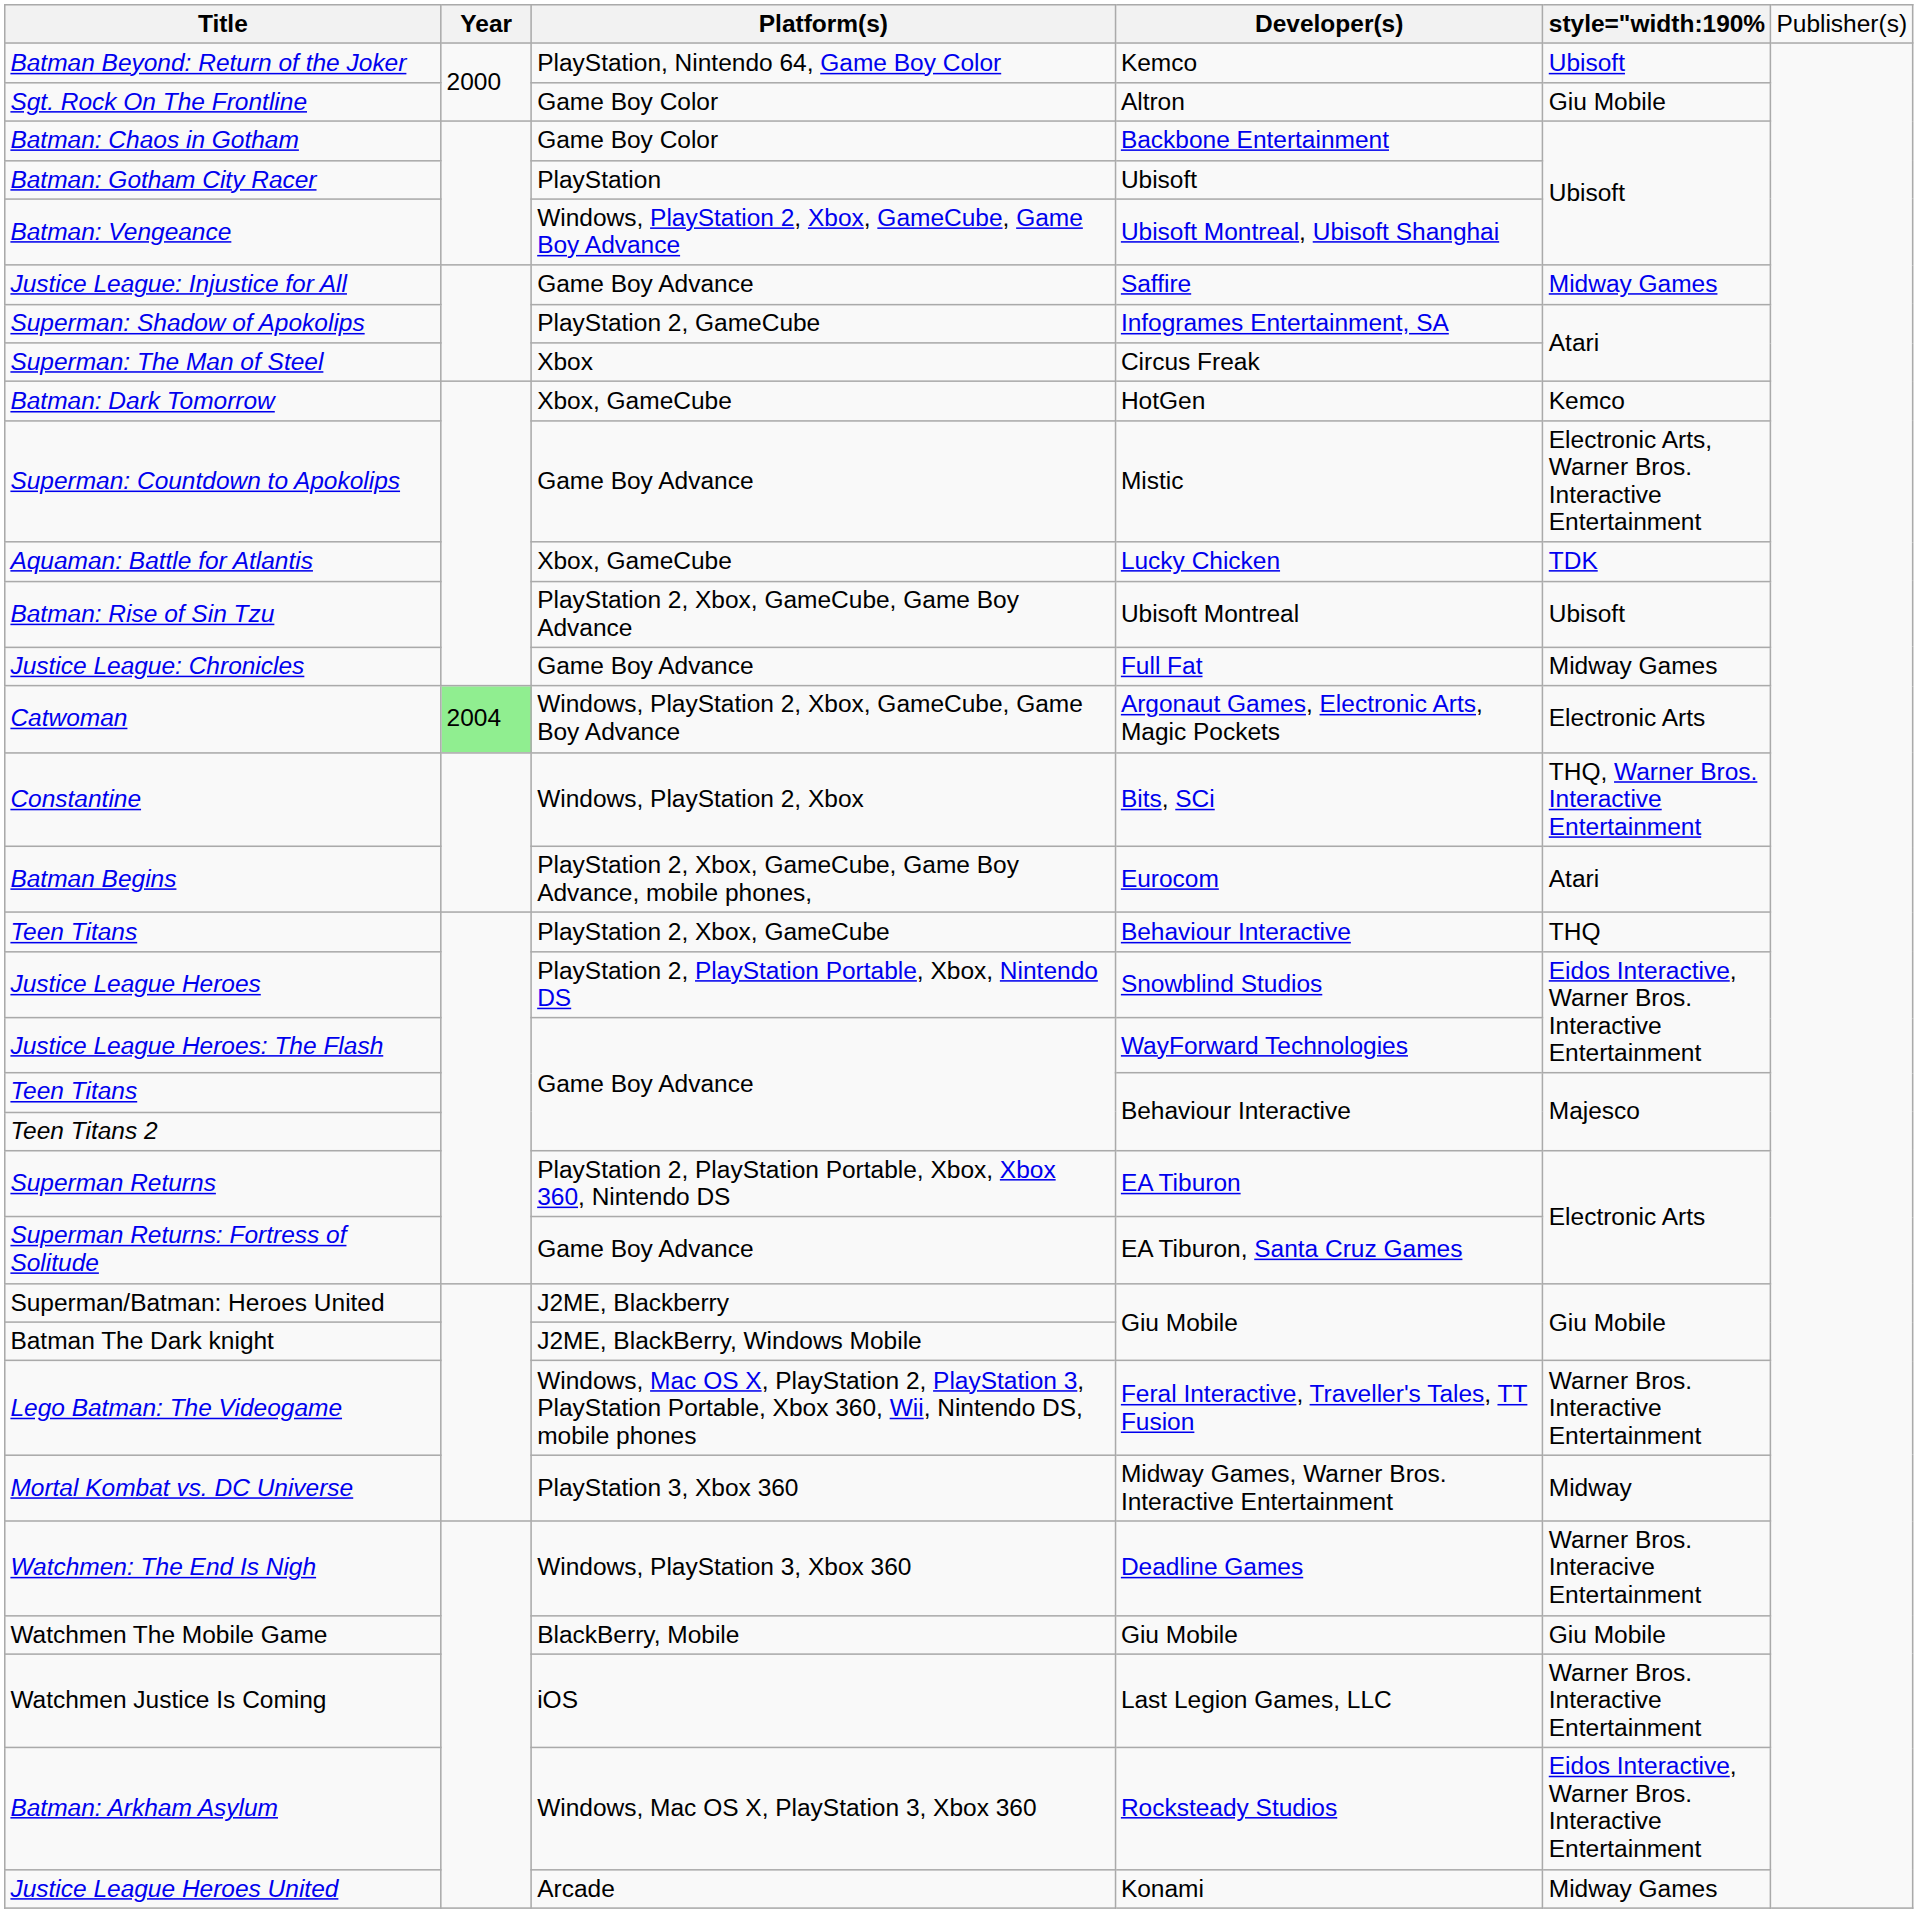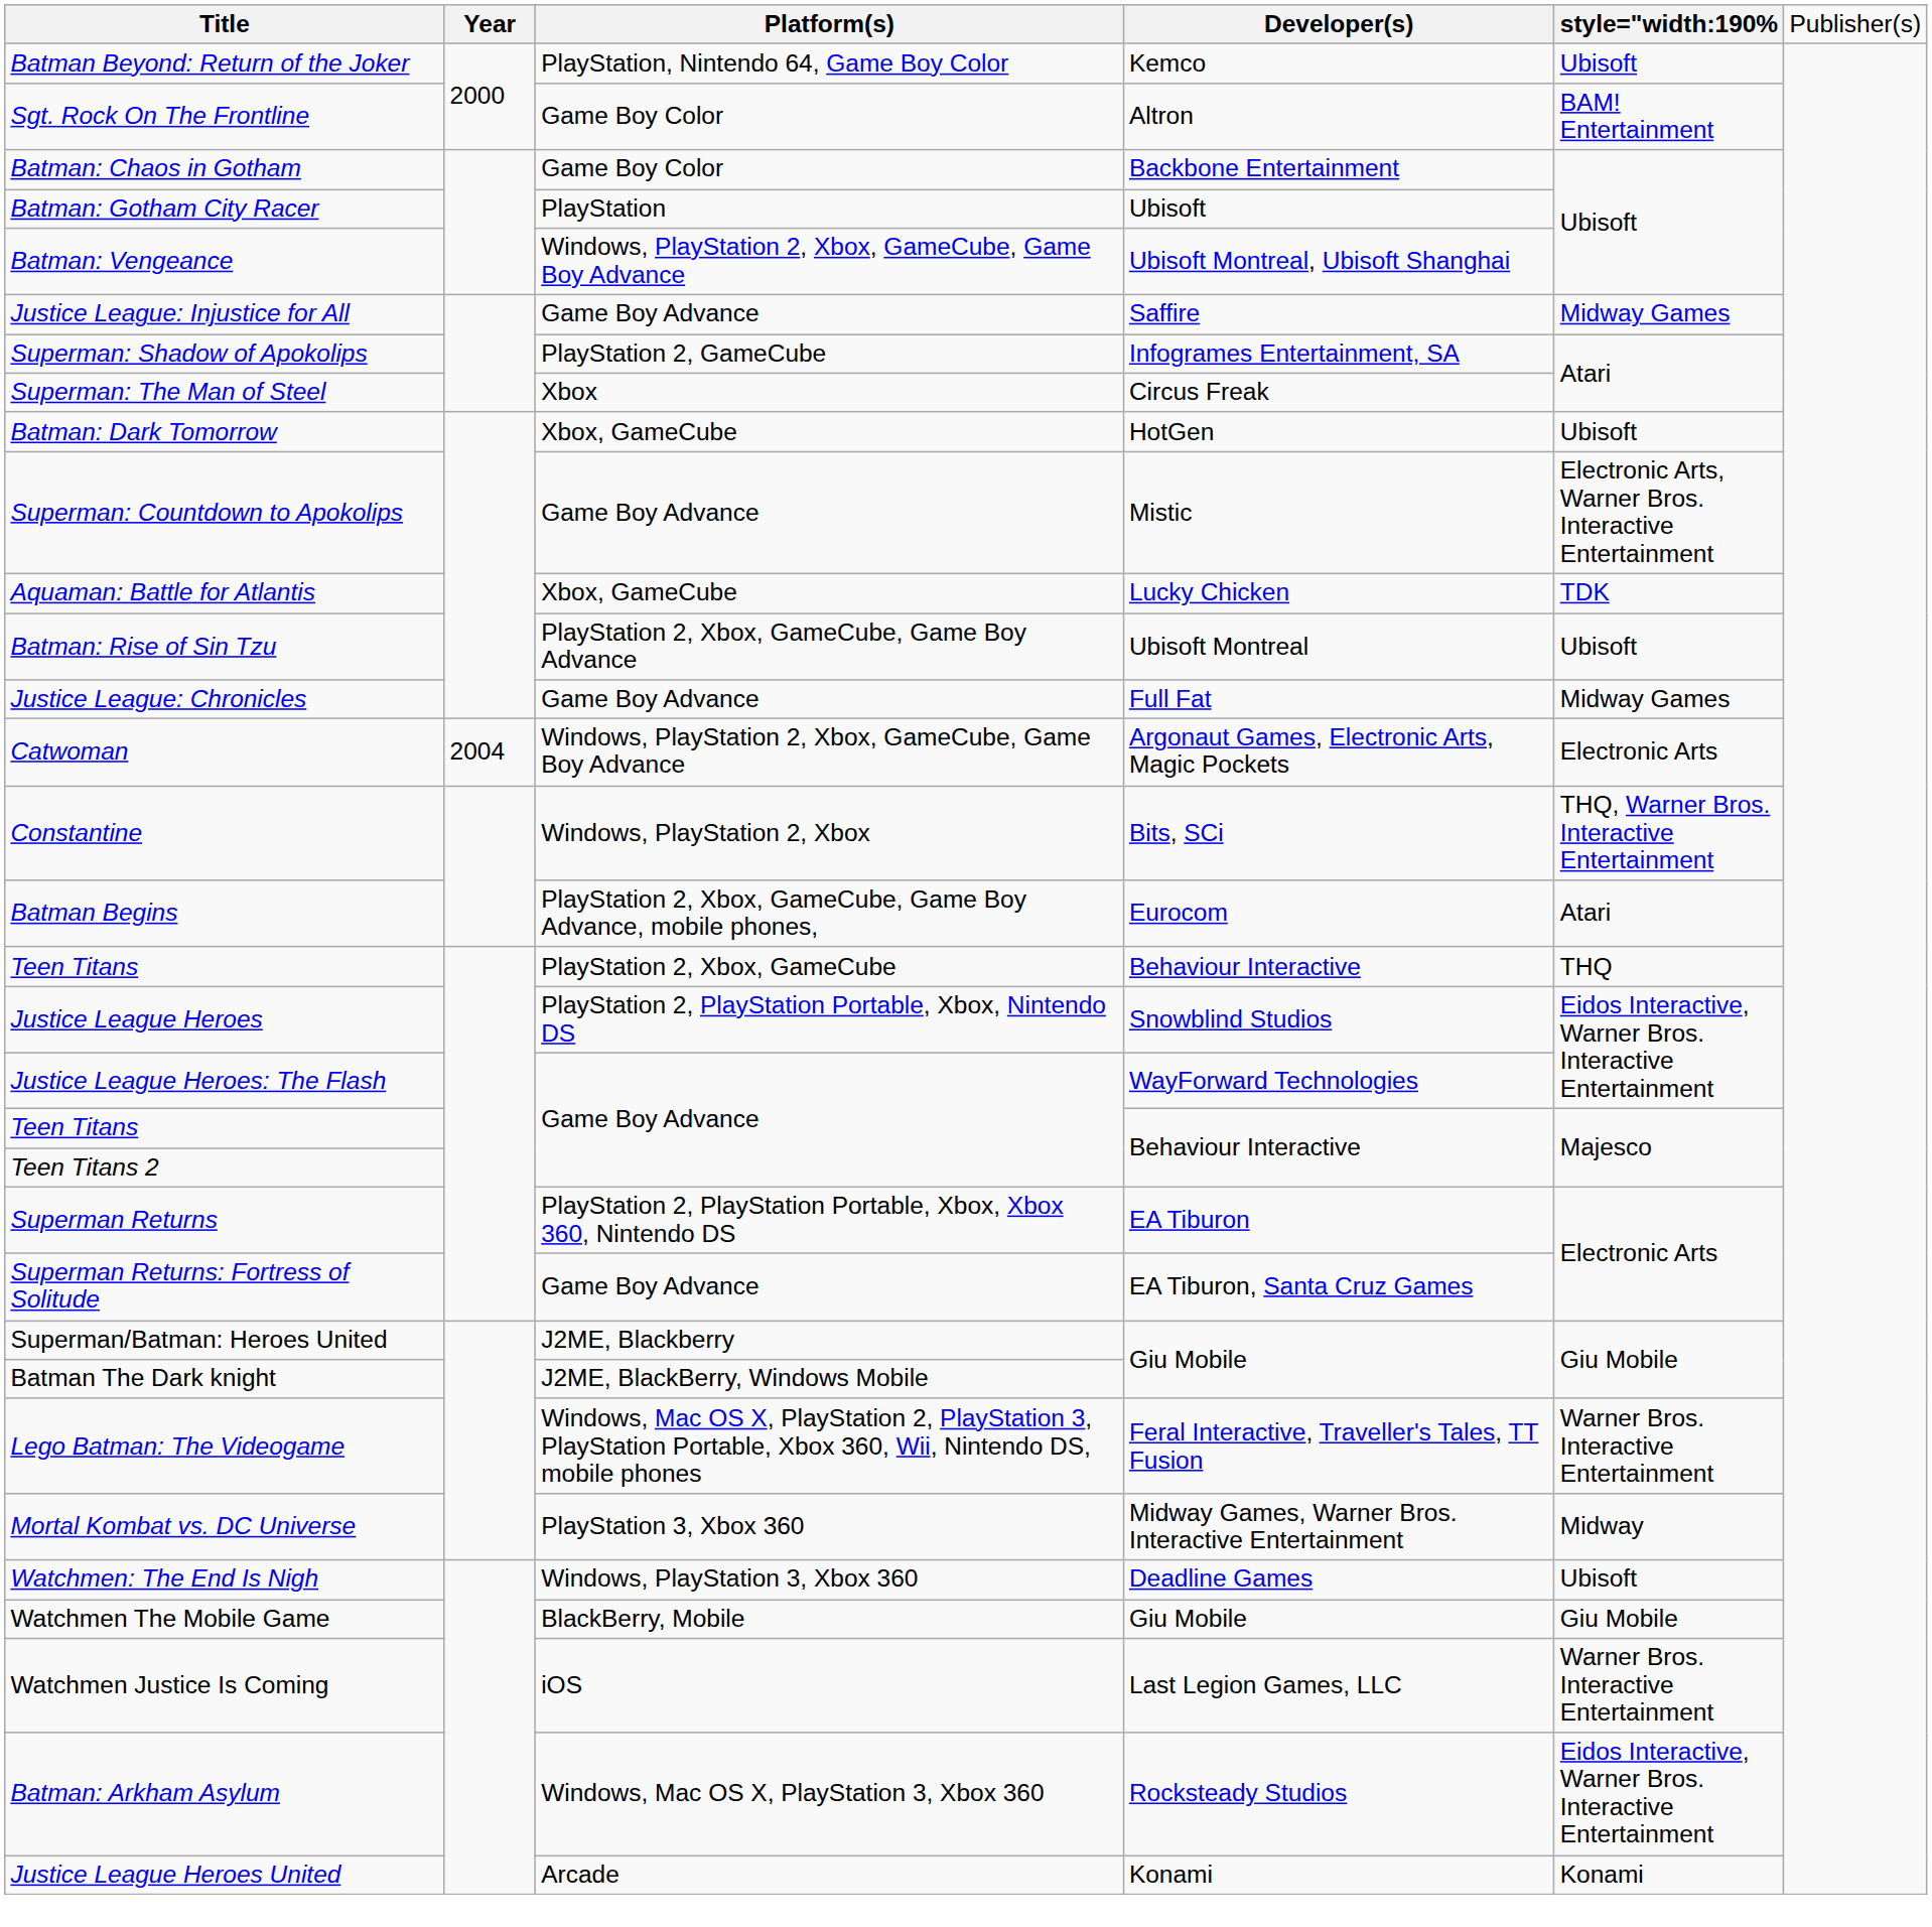Sgt. Rock On The Frontline | column 5: Giu Mobile -> BAM! Entertainment
Batman: Dark Tomorrow | column 5: Kemco -> Ubisoft
Catwoman | column 2: lightgreen background -> no background
Watchmen: The End Is Nigh | column 5: Warner Bros. Interacive Entertainment -> Ubisoft
Justice League Heroes United | column 5: Midway Games -> Konami
